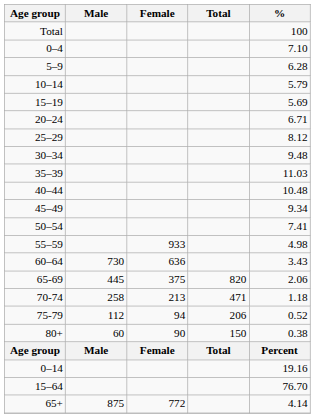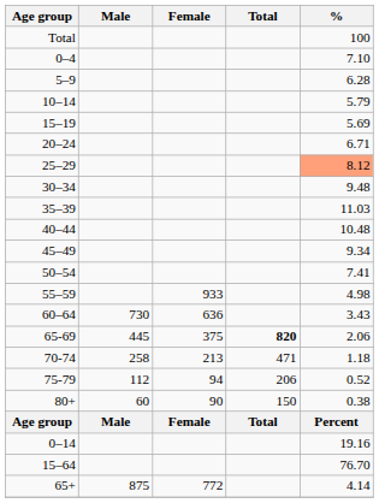25–29 | %: no background -> lightsalmon background
65-69 | Total: normal -> bold
